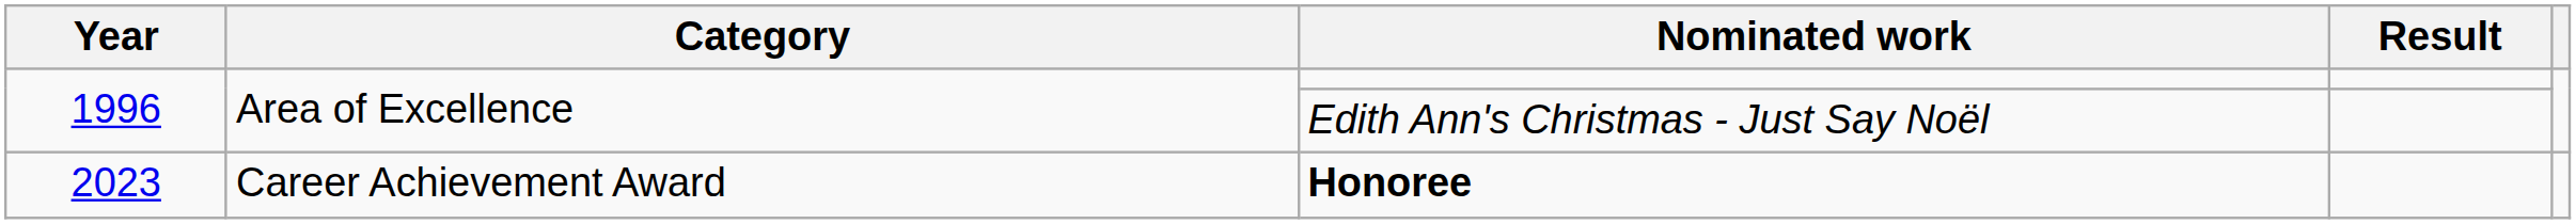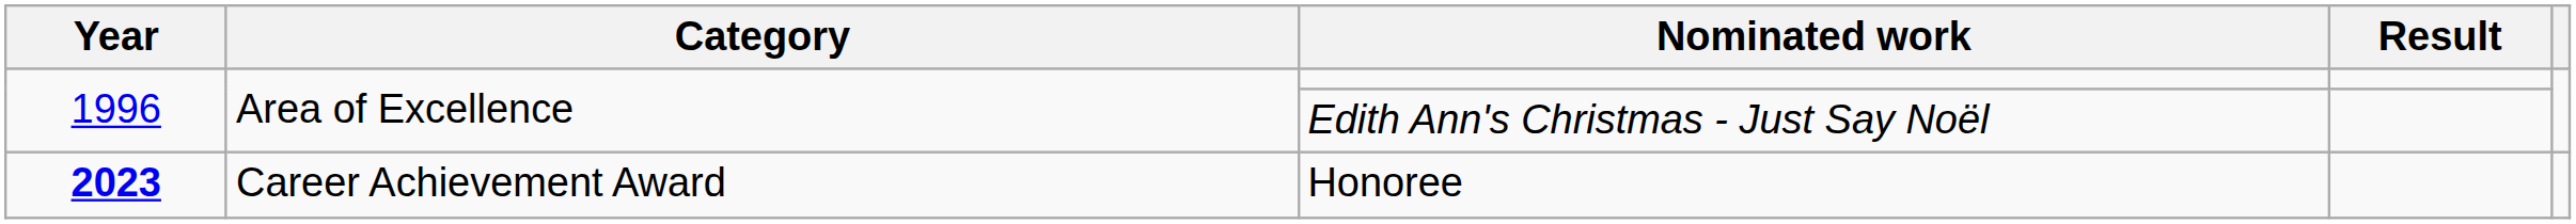Honoree | Year: normal -> bold
Honoree | Nominated work: bold -> normal
